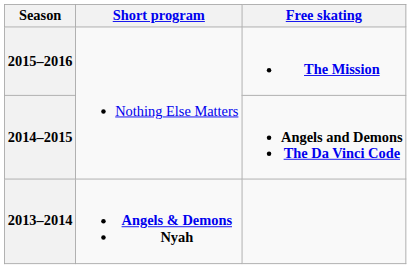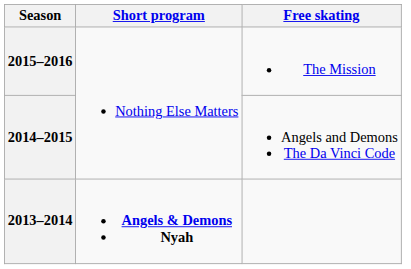2015–2016 | Free skating: bold -> normal
2014–2015 | Free skating: bold -> normal
